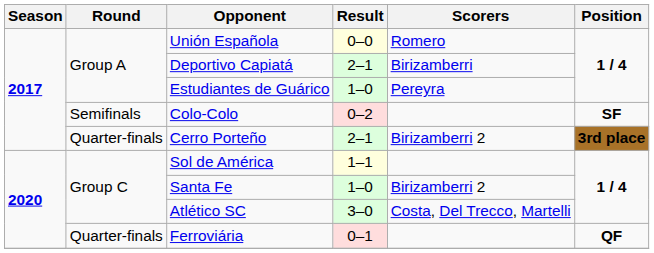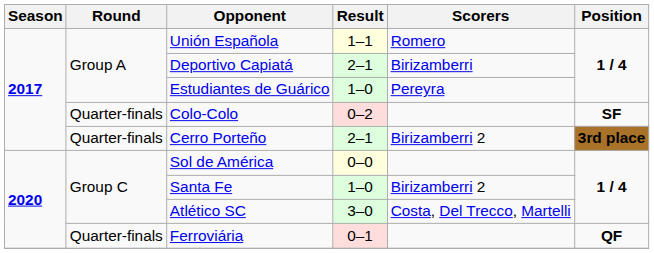Unión Española | Result: 0–0 -> 1–1
Colo-Colo | Round: Semifinals -> Quarter-finals
Sol de América | Result: 1–1 -> 0–0
